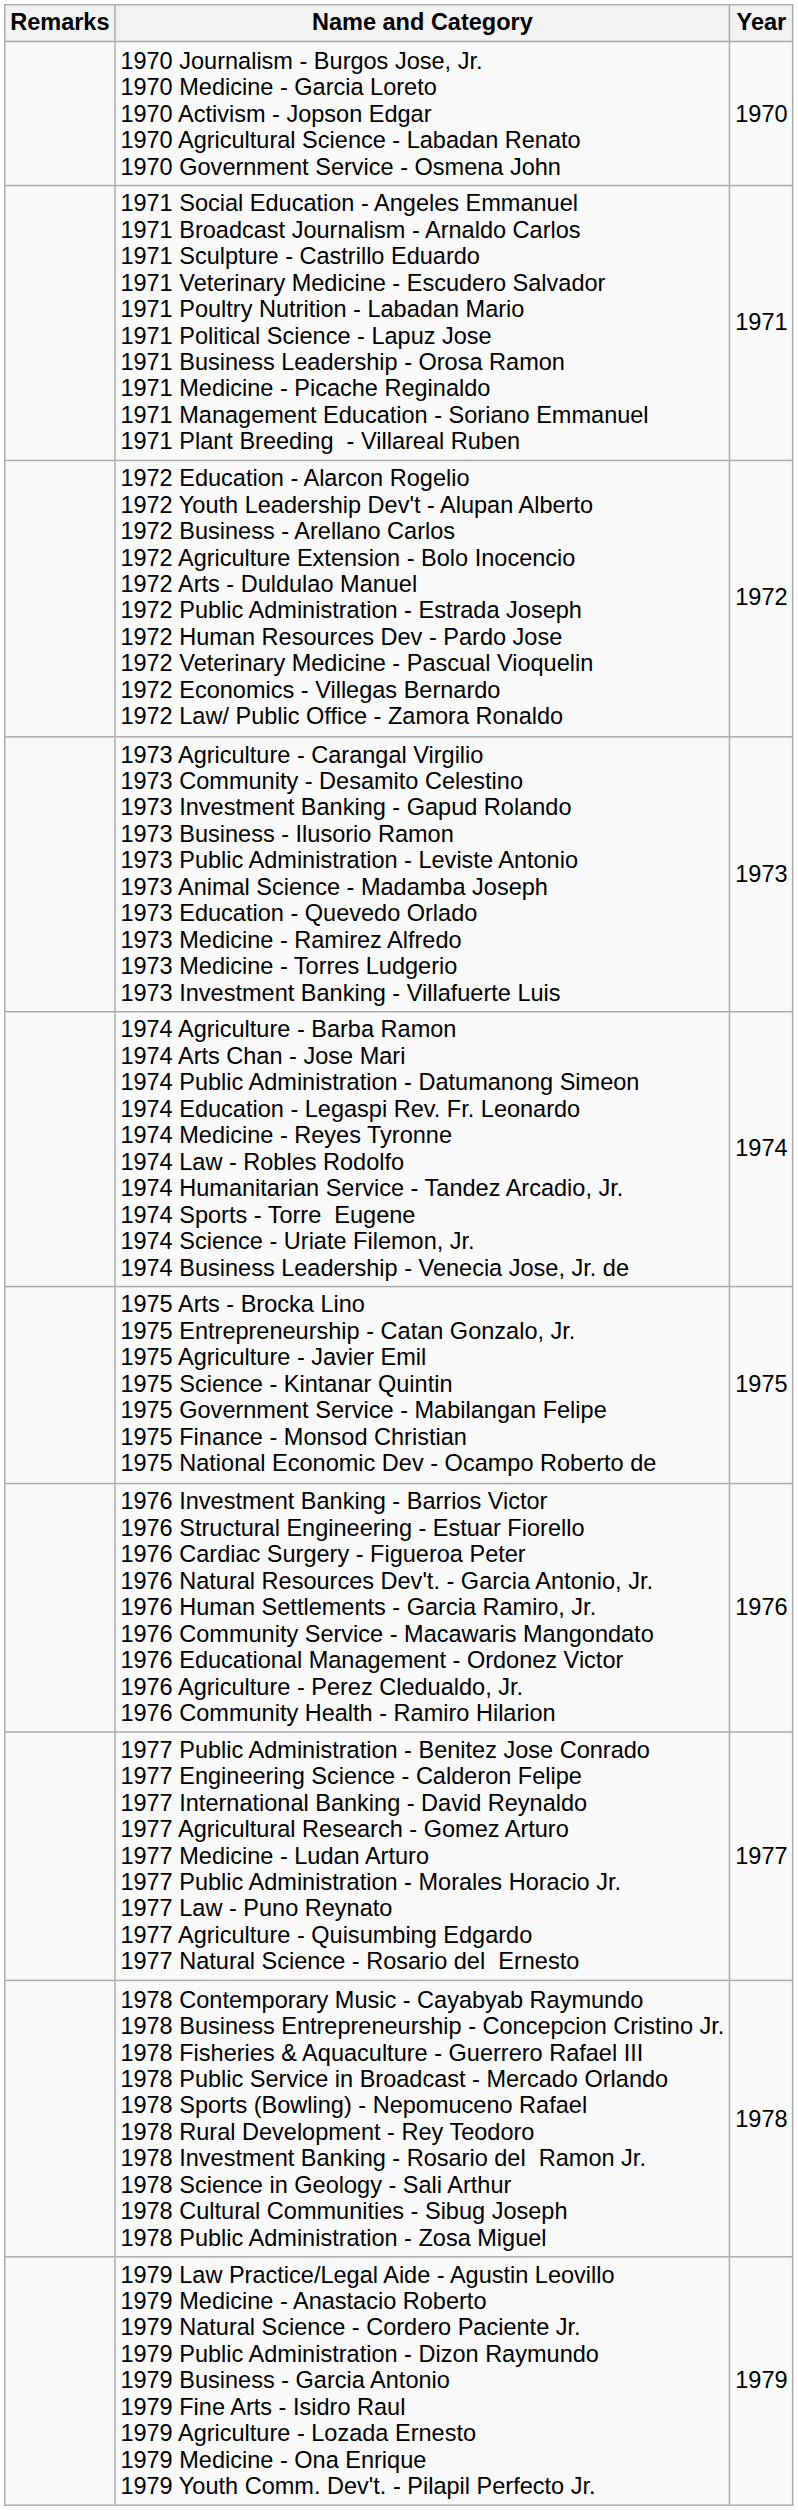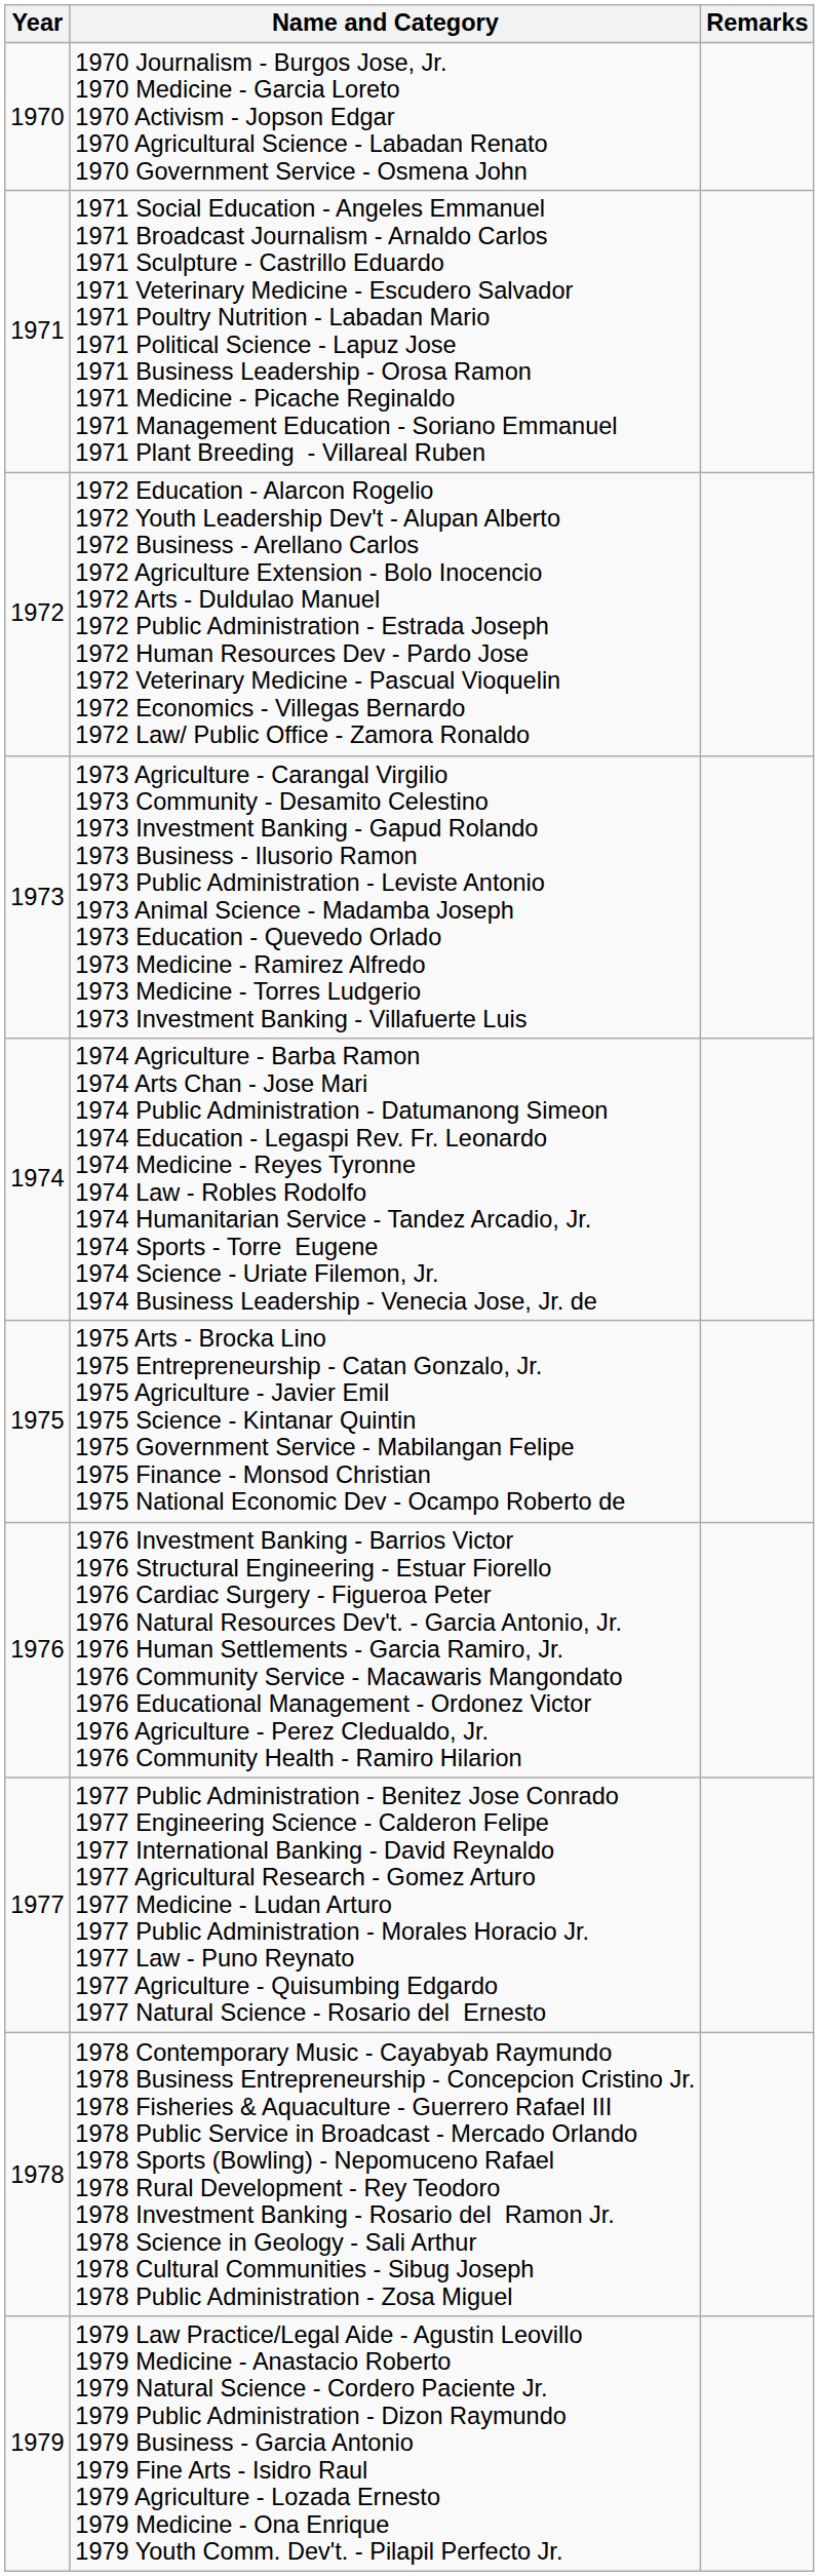columns swapped: Year <-> Remarks
